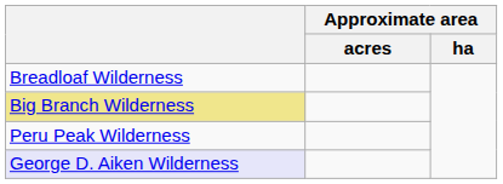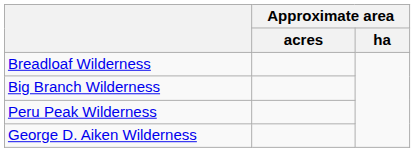Big Branch Wilderness | column 1: khaki background -> no background
George D. Aiken Wilderness | column 1: lavender background -> no background
